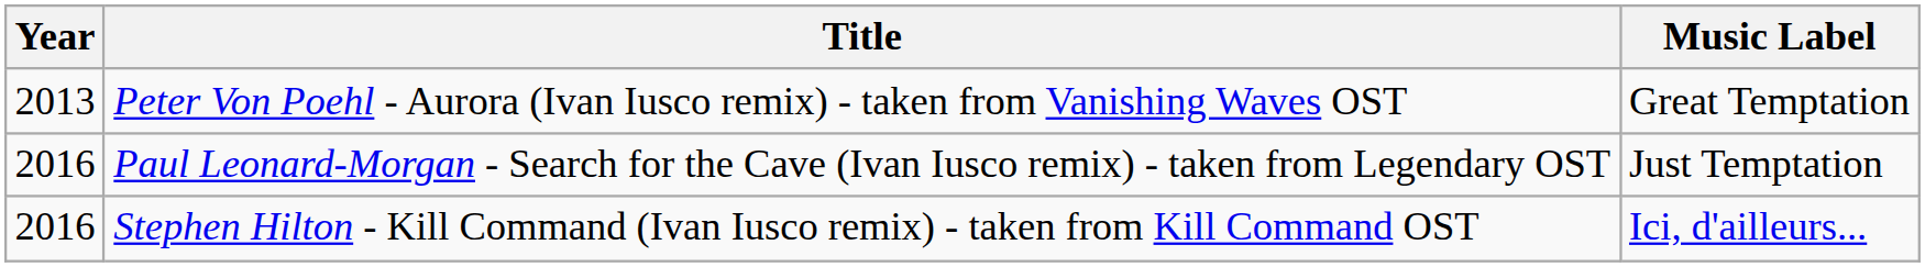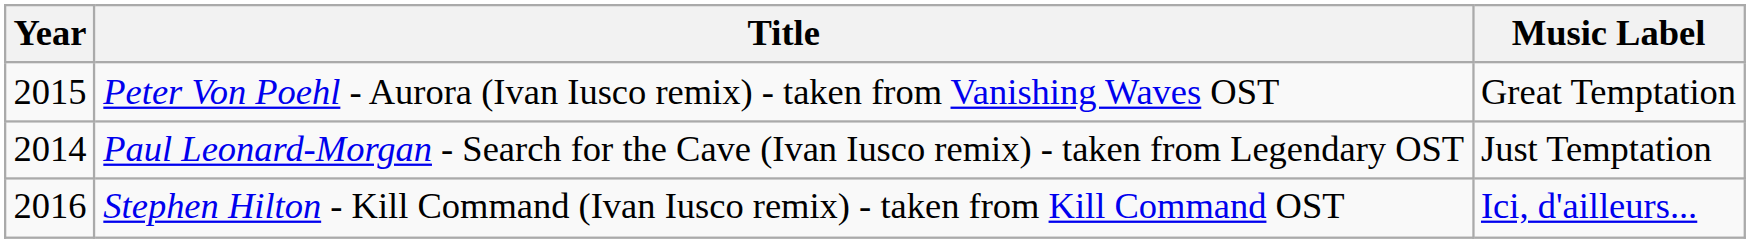row 2 | Year: 2013 -> 2015
row 3 | Year: 2016 -> 2014
